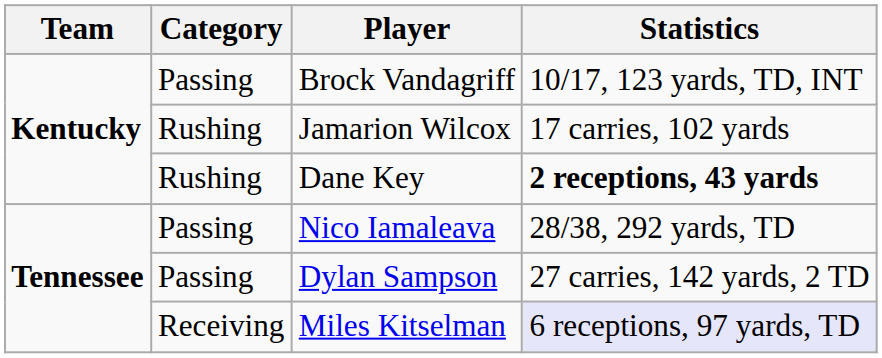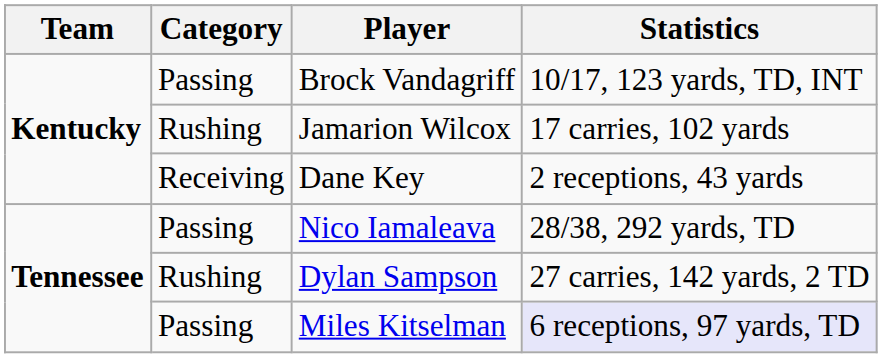Dane Key | Category: Rushing -> Receiving
Dane Key | Statistics: bold -> normal
Dylan Sampson | Category: Passing -> Rushing
Miles Kitselman | Category: Receiving -> Passing
